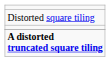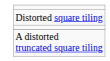row 4 | column 1: bold -> normal
